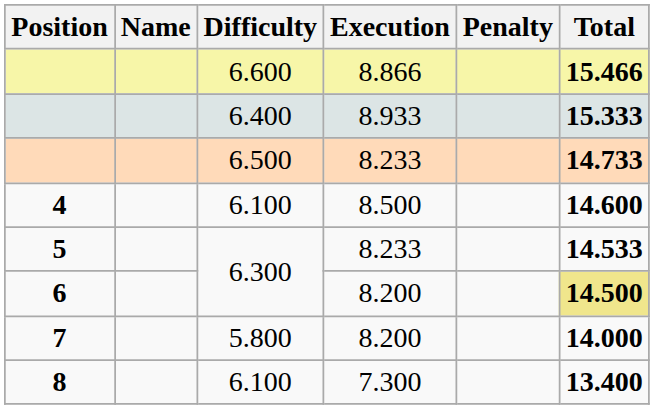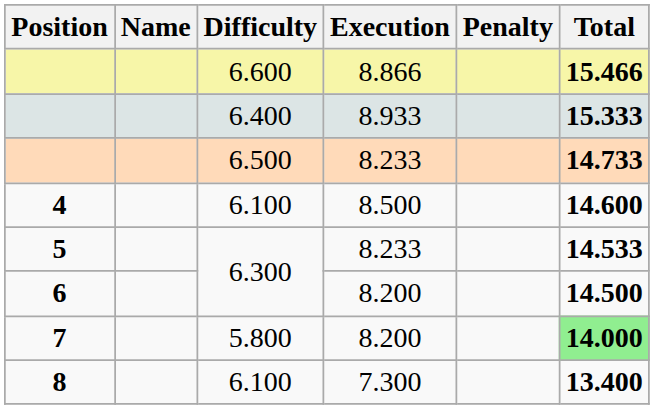6 | Total: khaki background -> no background
7 | Total: no background -> lightgreen background
